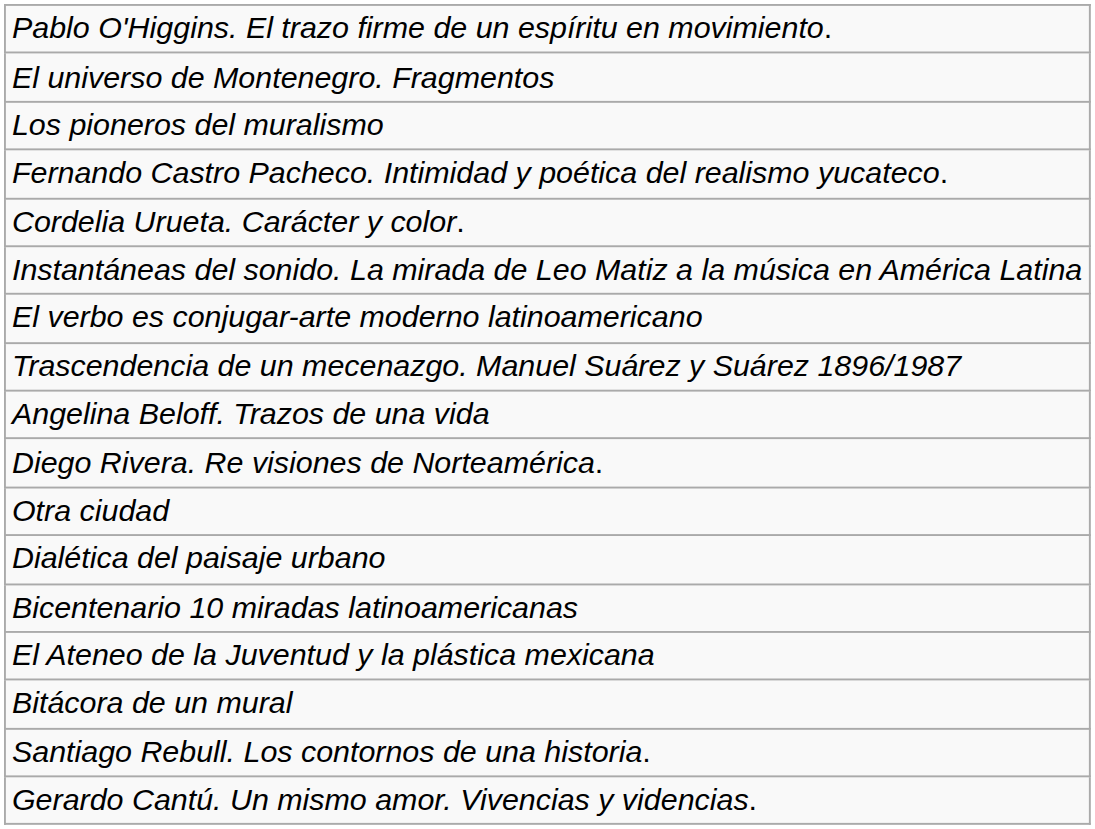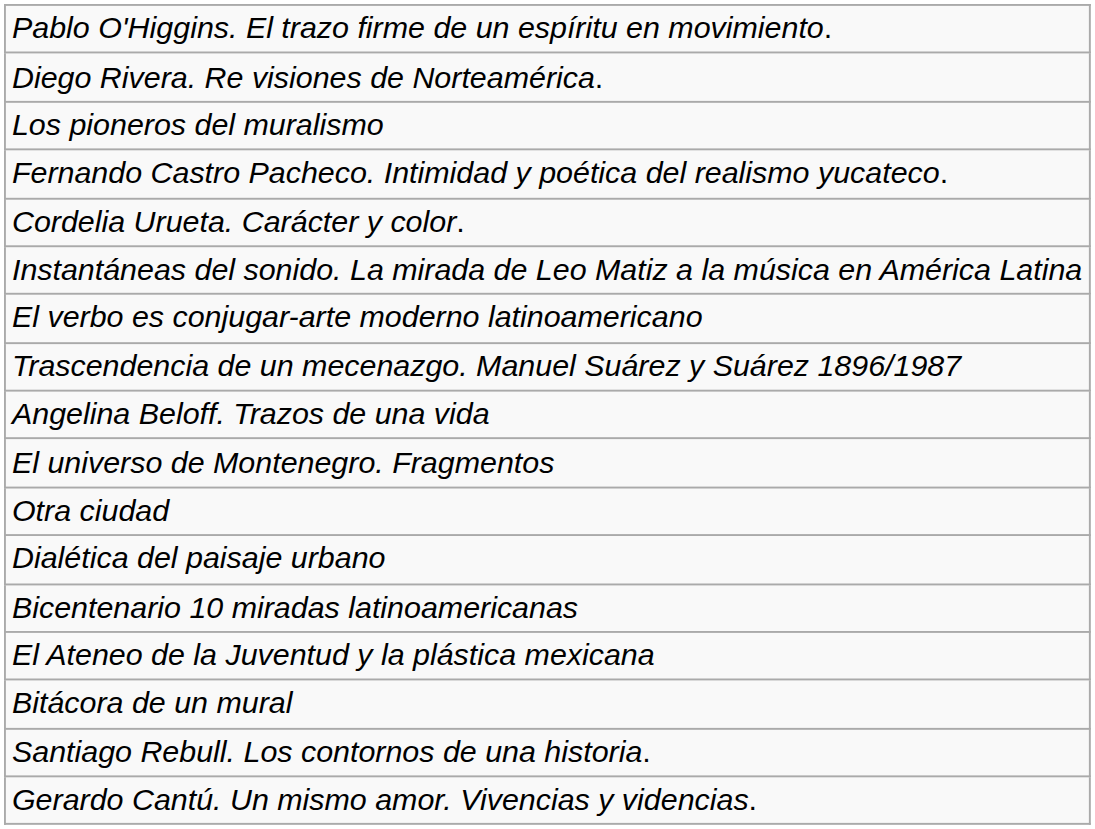row 2 | column 1: El universo de Montenegro. Fragmentos -> Diego Rivera. Re visiones de Norteamérica.
row 10 | column 1: Diego Rivera. Re visiones de Norteamérica. -> El universo de Montenegro. Fragmentos
